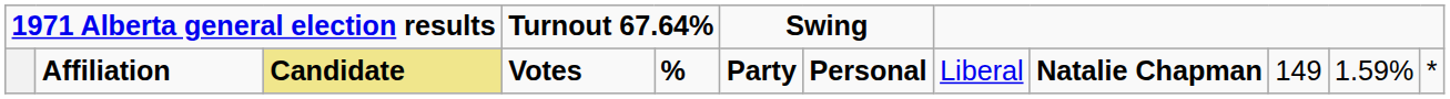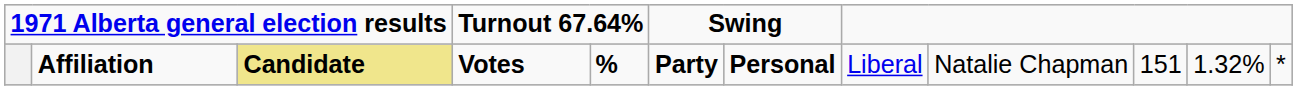Affiliation | column 9: bold -> normal
Affiliation | column 10: 149 -> 151
Affiliation | column 11: 1.59% -> 1.32%
